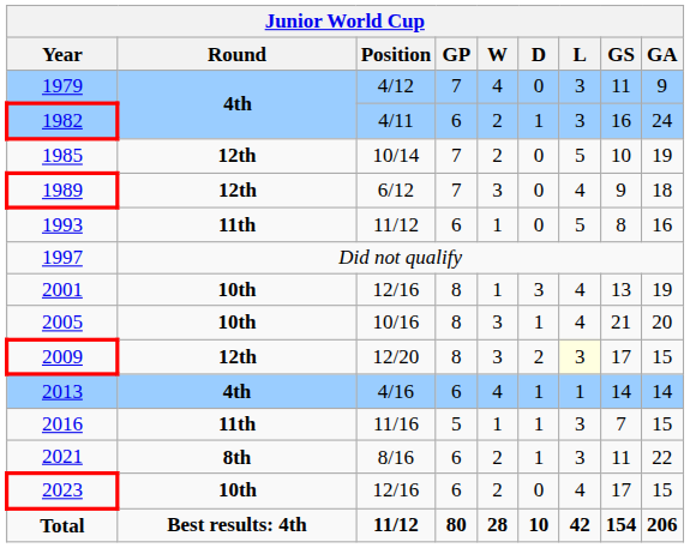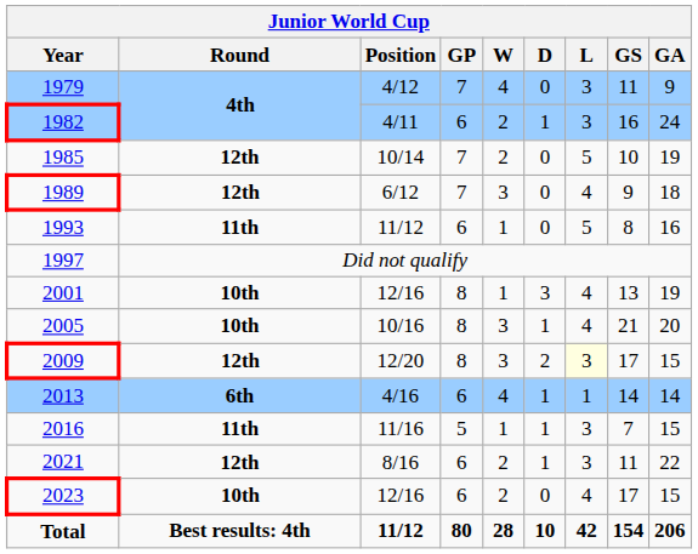2013 | Round: 4th -> 6th
2021 | Round: 8th -> 12th
